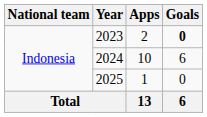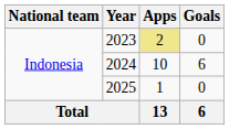2023 | Apps: no background -> khaki background
2023 | Goals: bold -> normal
